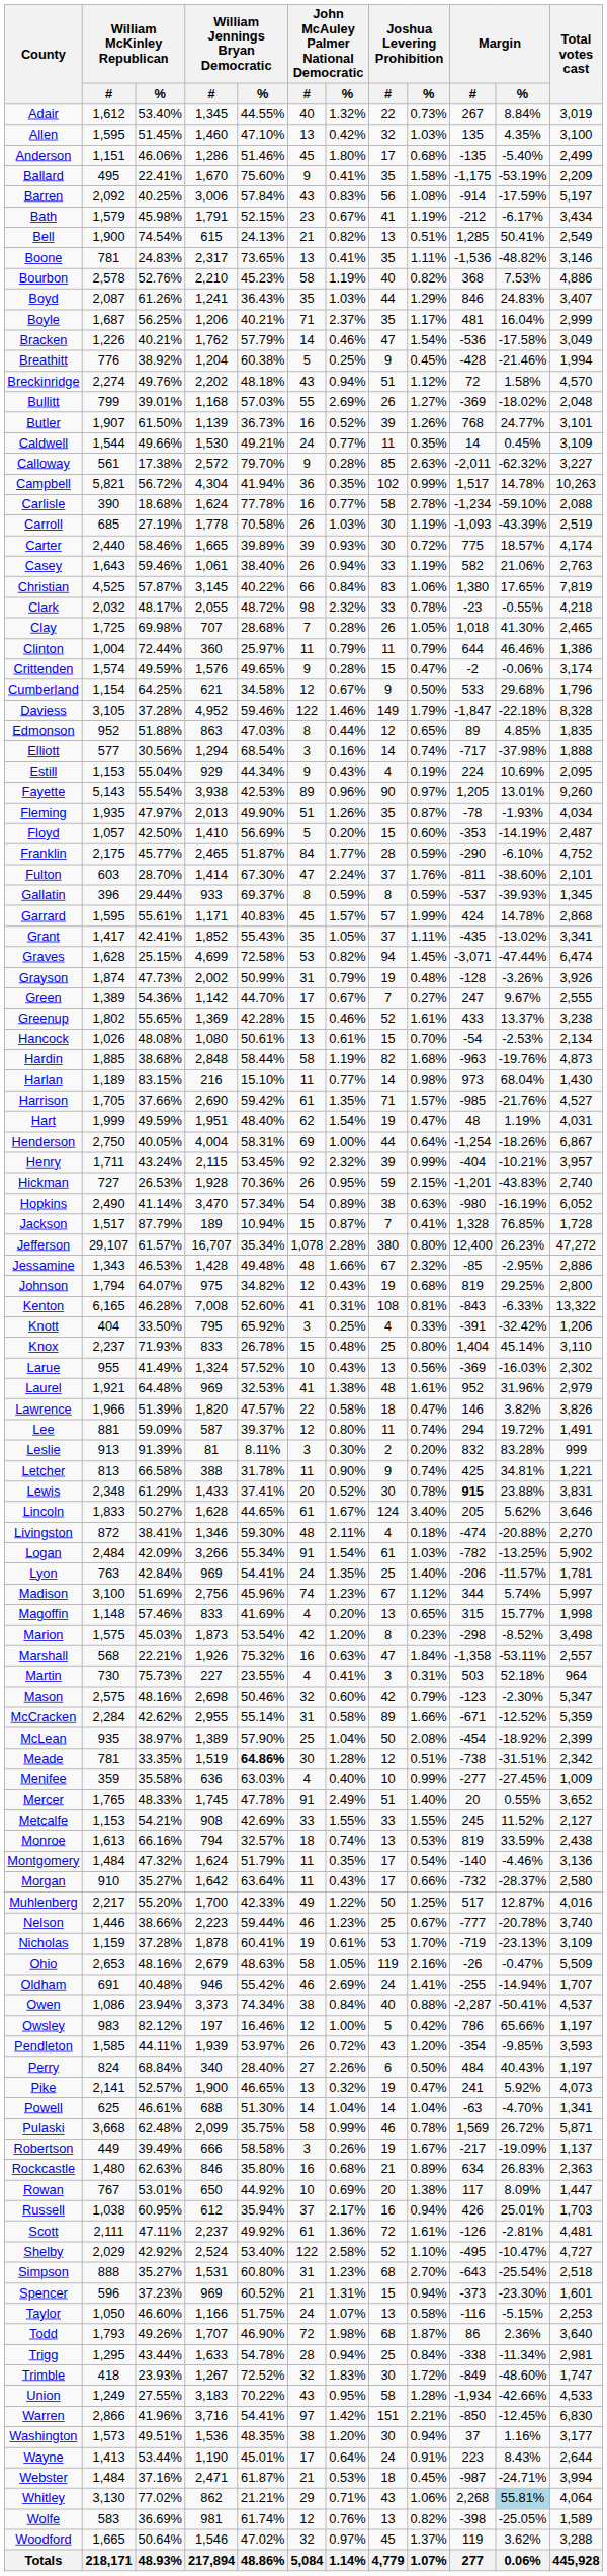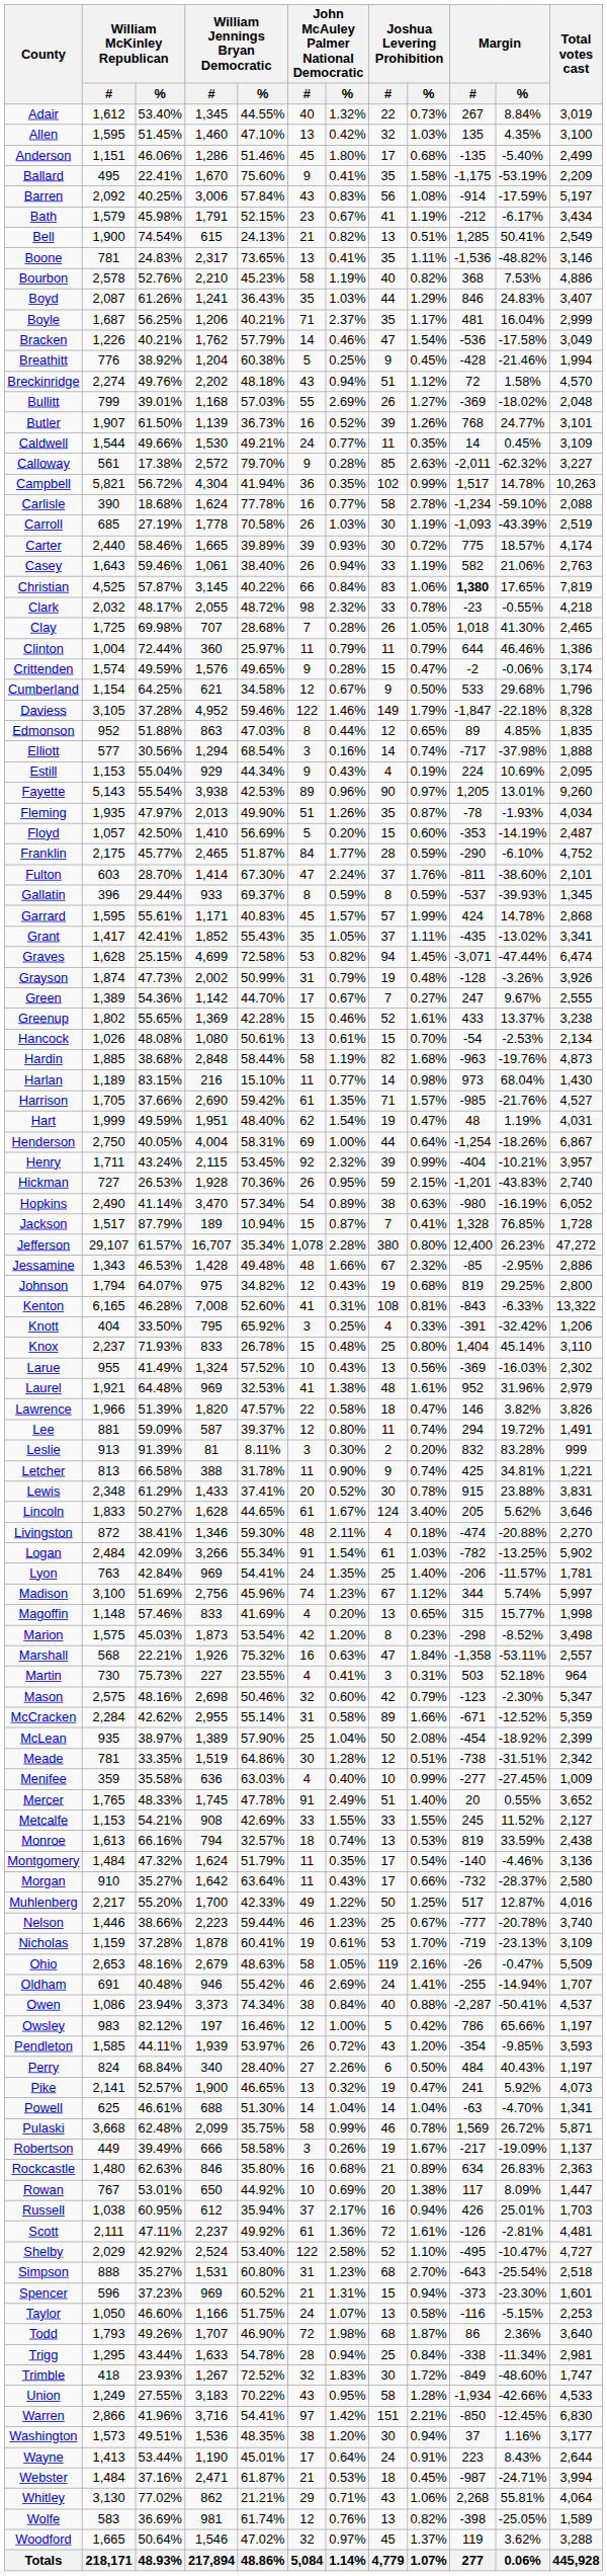Christian | Margin / #: normal -> bold
Lewis | Margin / #: bold -> normal
Meade | William Jennings Bryan Democratic / %: bold -> normal
Whitley | Margin / %: lightblue background -> no background
